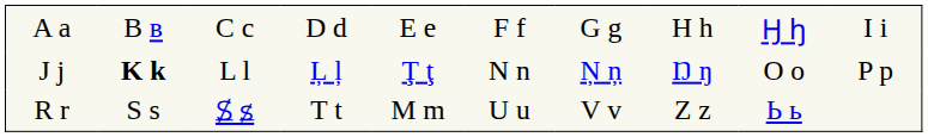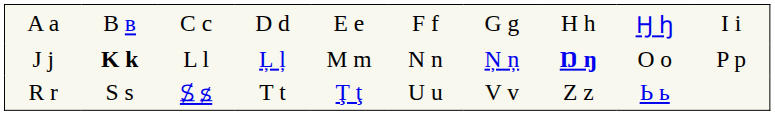J j | column 5: Ţ ţ -> M m
J j | column 8: normal -> bold
R r | column 5: M m -> Ţ ţ
